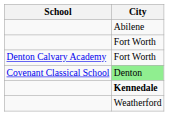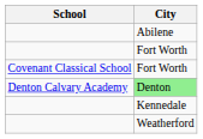row 4 | School: Denton Calvary Academy -> Covenant Classical School
row 5 | School: Covenant Classical School -> Denton Calvary Academy
row 6 | City: bold -> normal
